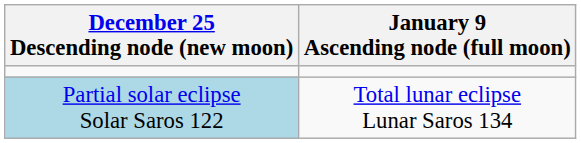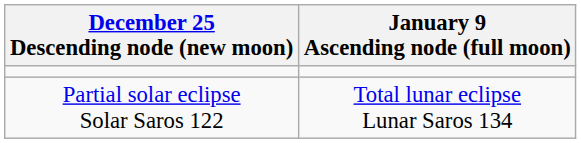row 3 | December 25 Descending node (new moon): lightblue background -> no background
